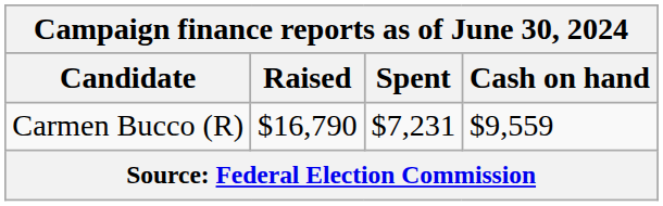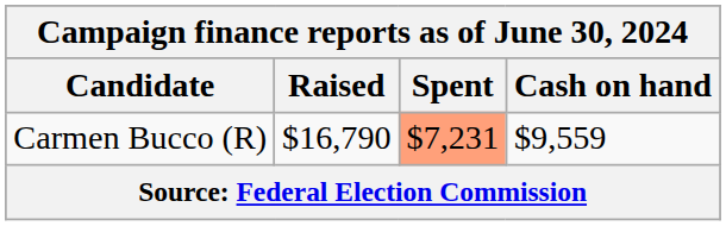Carmen Bucco (R) | Spent: no background -> lightsalmon background
